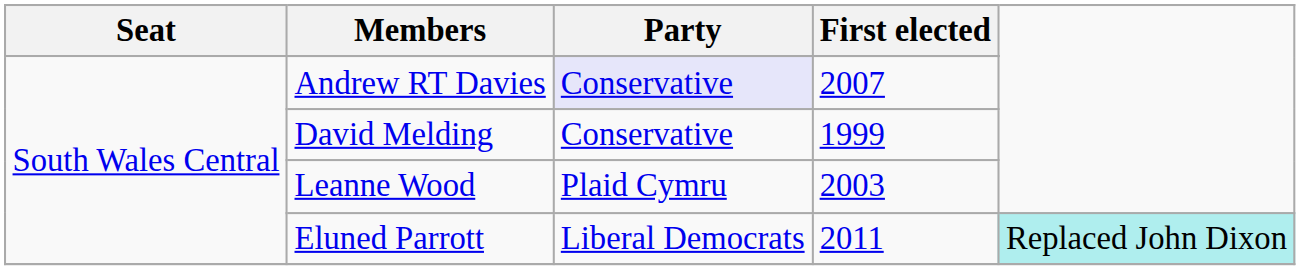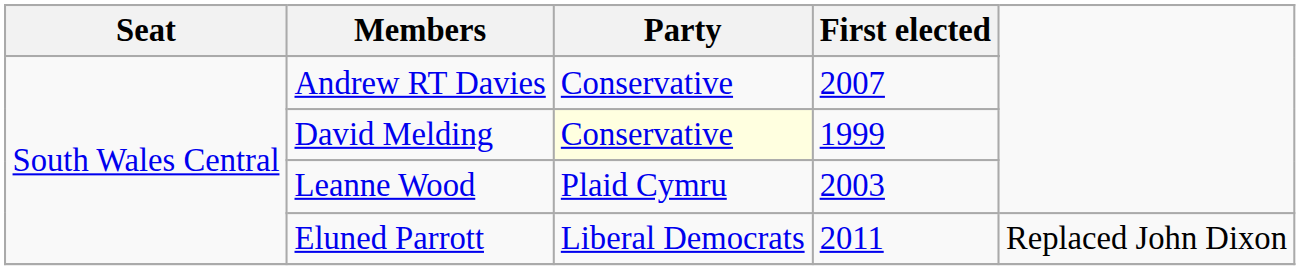Andrew RT Davies | Party: lavender background -> no background
David Melding | Party: no background -> lightyellow background
Eluned Parrott | column 5: paleturquoise background -> no background
